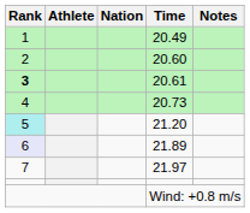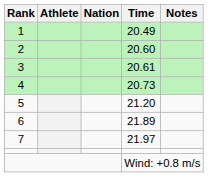20.61 | Rank: bold -> normal
21.20 | Rank: paleturquoise background -> no background
21.89 | Rank: lavender background -> no background
